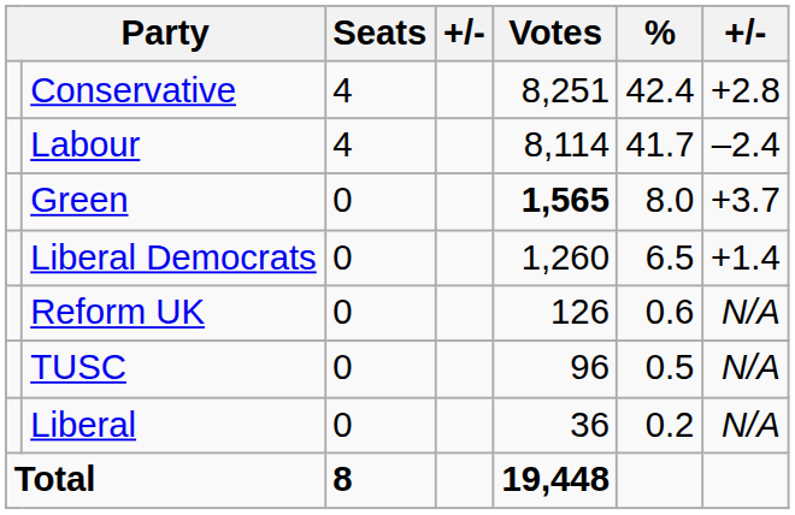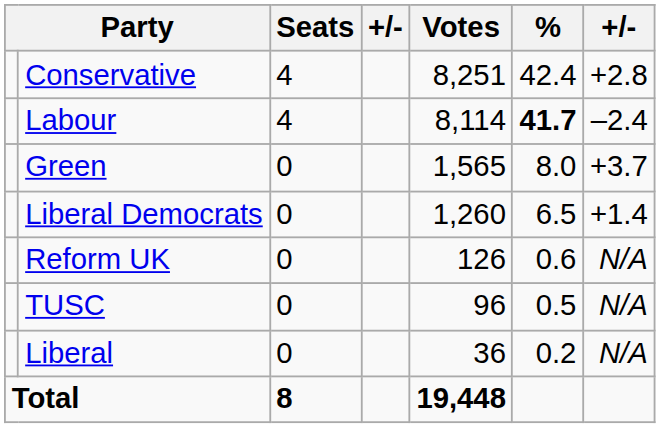Labour | %: normal -> bold
Green | Votes: bold -> normal
